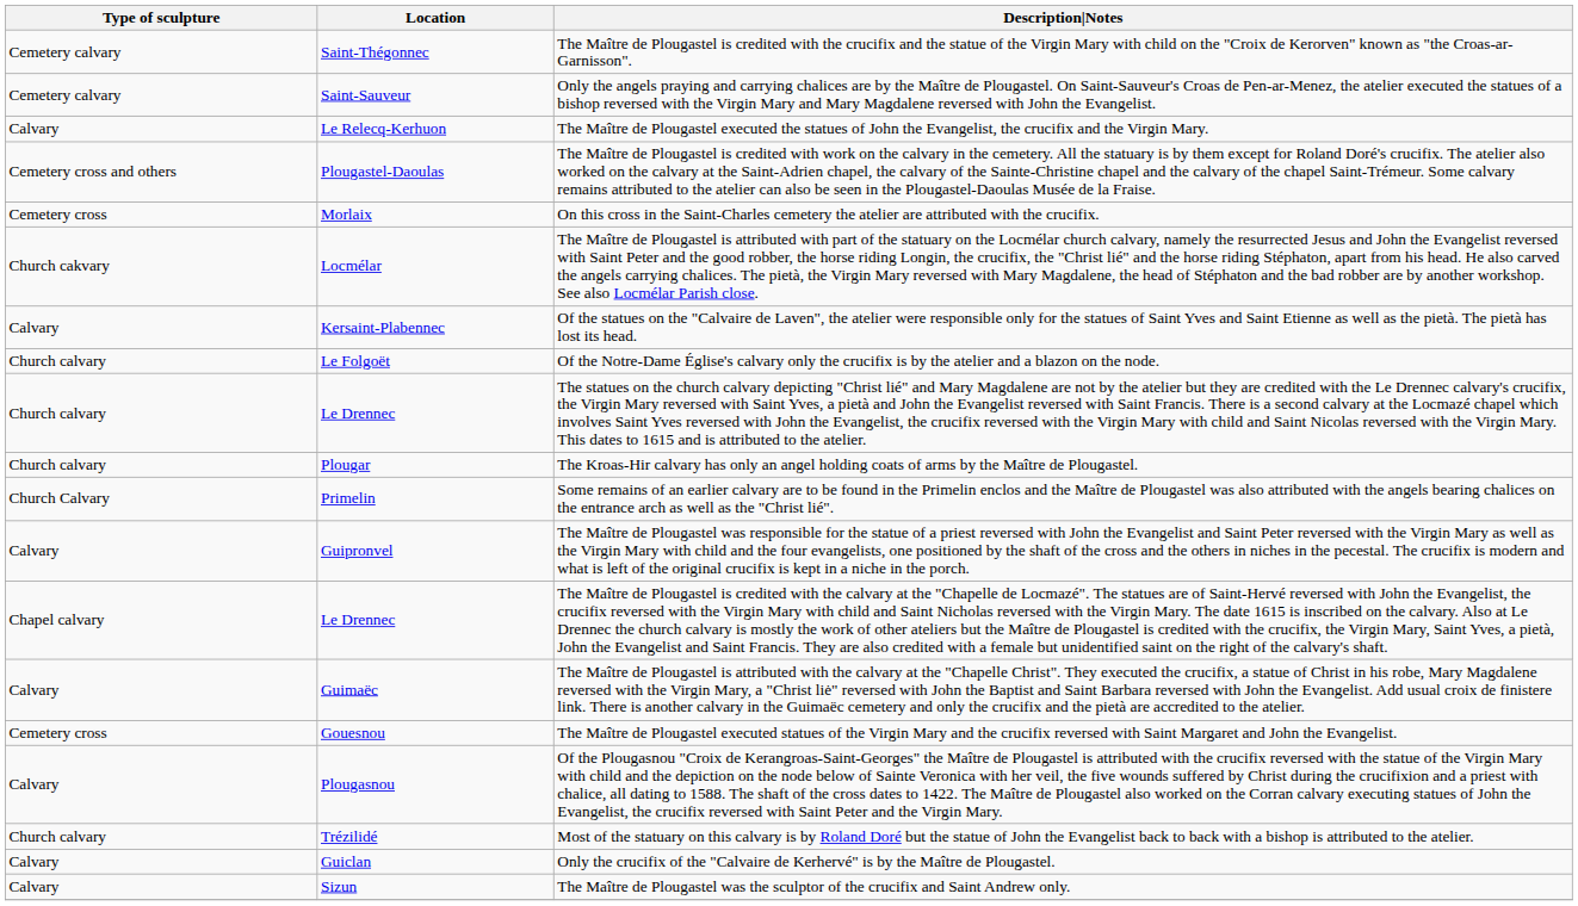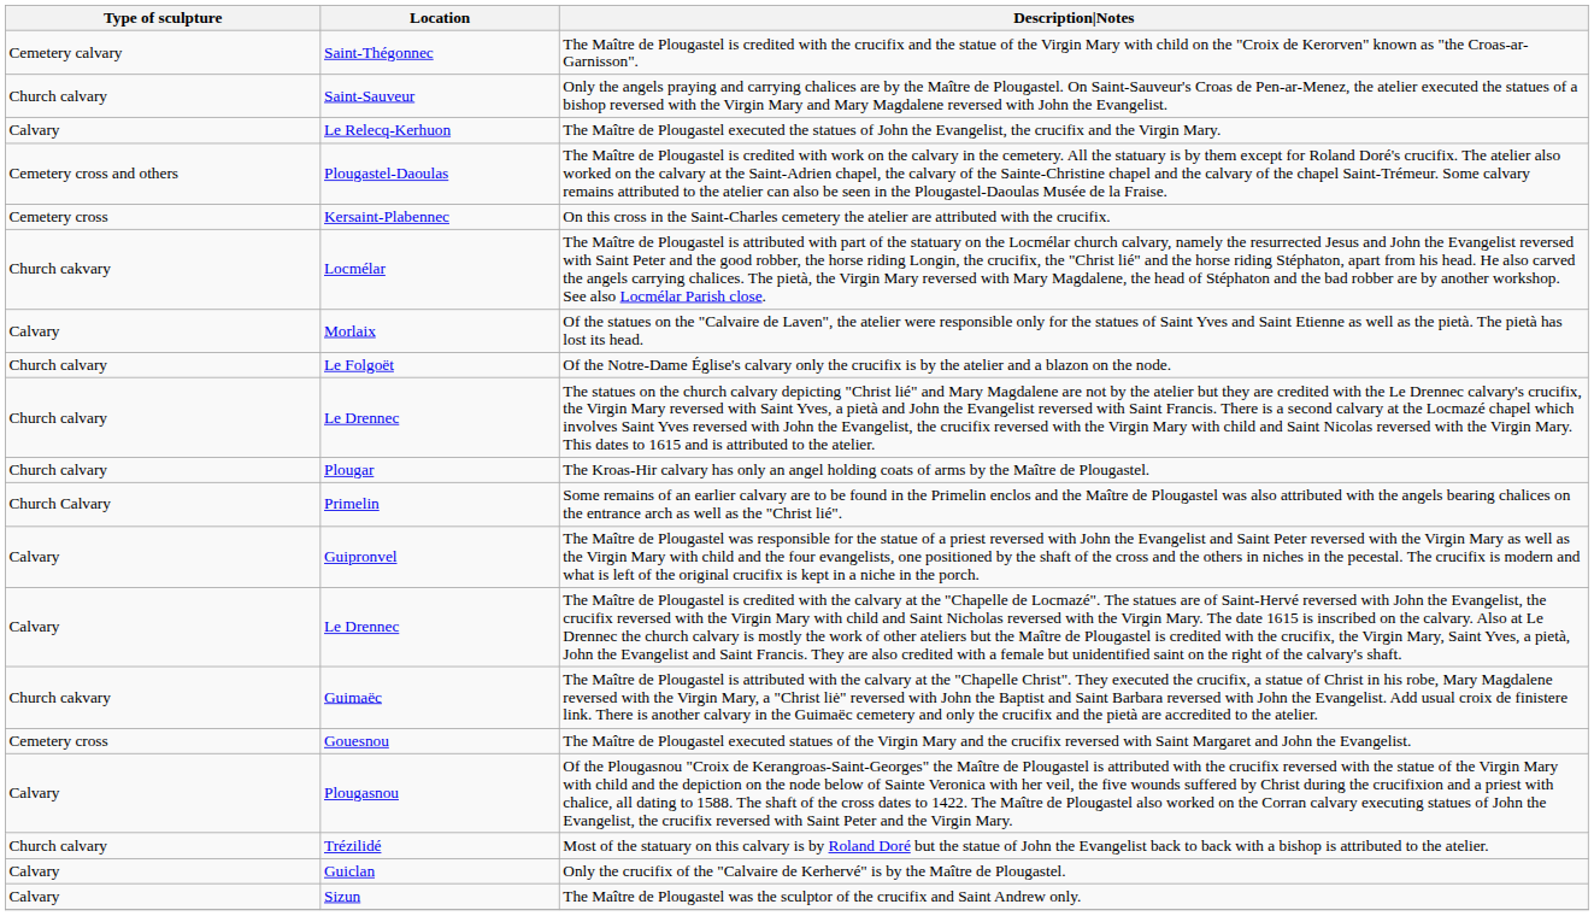row 3 | Type of sculpture: Cemetery calvary -> Church calvary
row 6 | Location: Morlaix -> Kersaint-Plabennec
row 8 | Location: Kersaint-Plabennec -> Morlaix
row 14 | Type of sculpture: Chapel calvary -> Calvary
row 15 | Type of sculpture: Calvary -> Church cakvary
